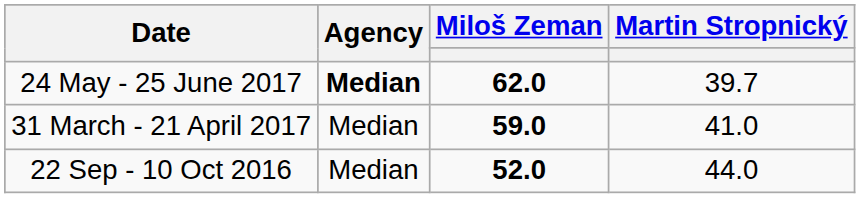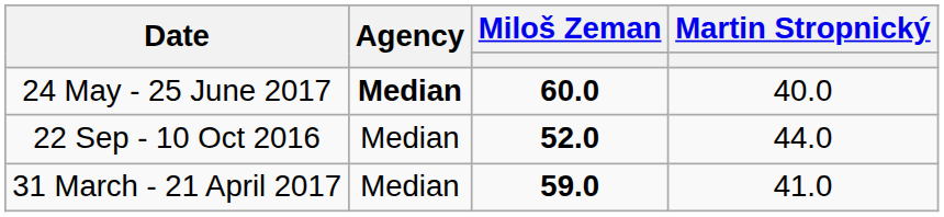24 May - 25 June 2017 | Miloš Zeman: 62.0 -> 60.0
24 May - 25 June 2017 | Martin Stropnický: 39.7 -> 40.0
rows swapped: 31 March - 21 April 2017 <-> 22 Sep - 10 Oct 2016
